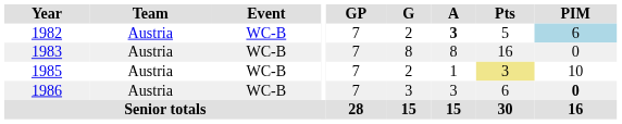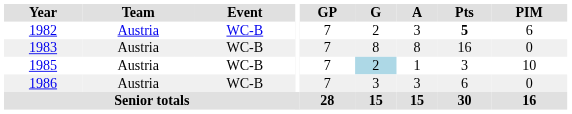1982 | A: bold -> normal
1982 | Pts: normal -> bold
1982 | PIM: lightblue background -> no background
1985 | G: no background -> lightblue background
1985 | Pts: khaki background -> no background
1986 | PIM: bold -> normal
